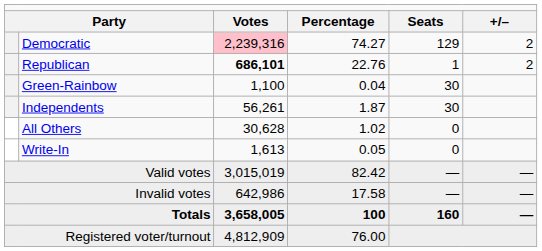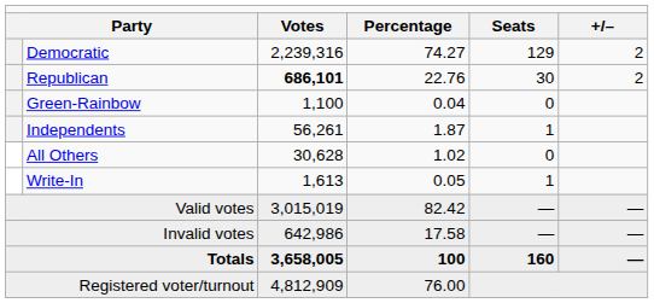Democratic | column 3: pink background -> no background
Republican | column 5: 1 -> 30
Green-Rainbow | column 5: 30 -> 0
Independents | column 5: 30 -> 1
Write-In | column 5: 0 -> 1
